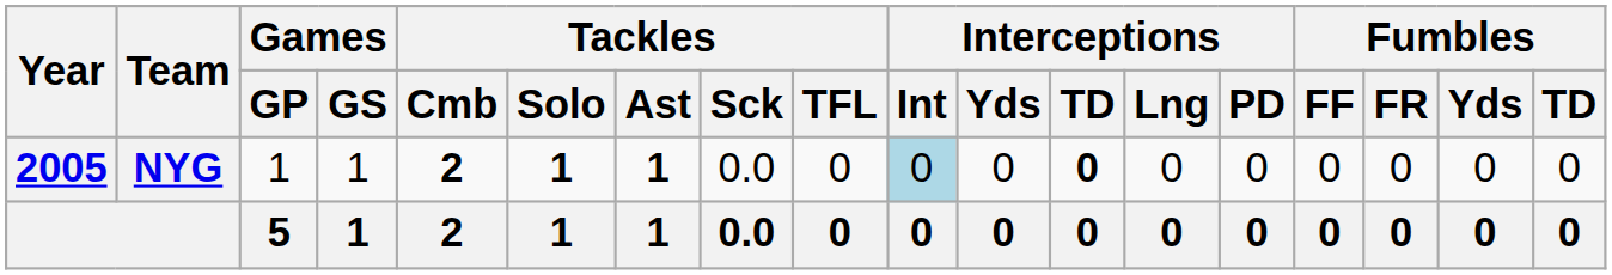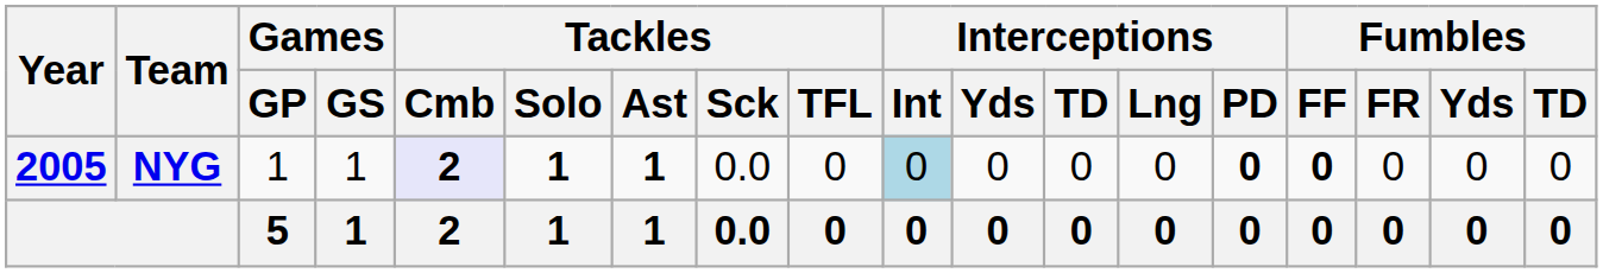NYG | Tackles / Cmb: no background -> lavender background
NYG | Interceptions / TD: bold -> normal
NYG | Interceptions / PD: normal -> bold
NYG | Fumbles / FF: normal -> bold
